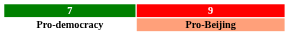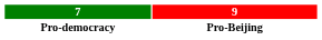Pro-democracy | 9: lightsalmon background -> no background
